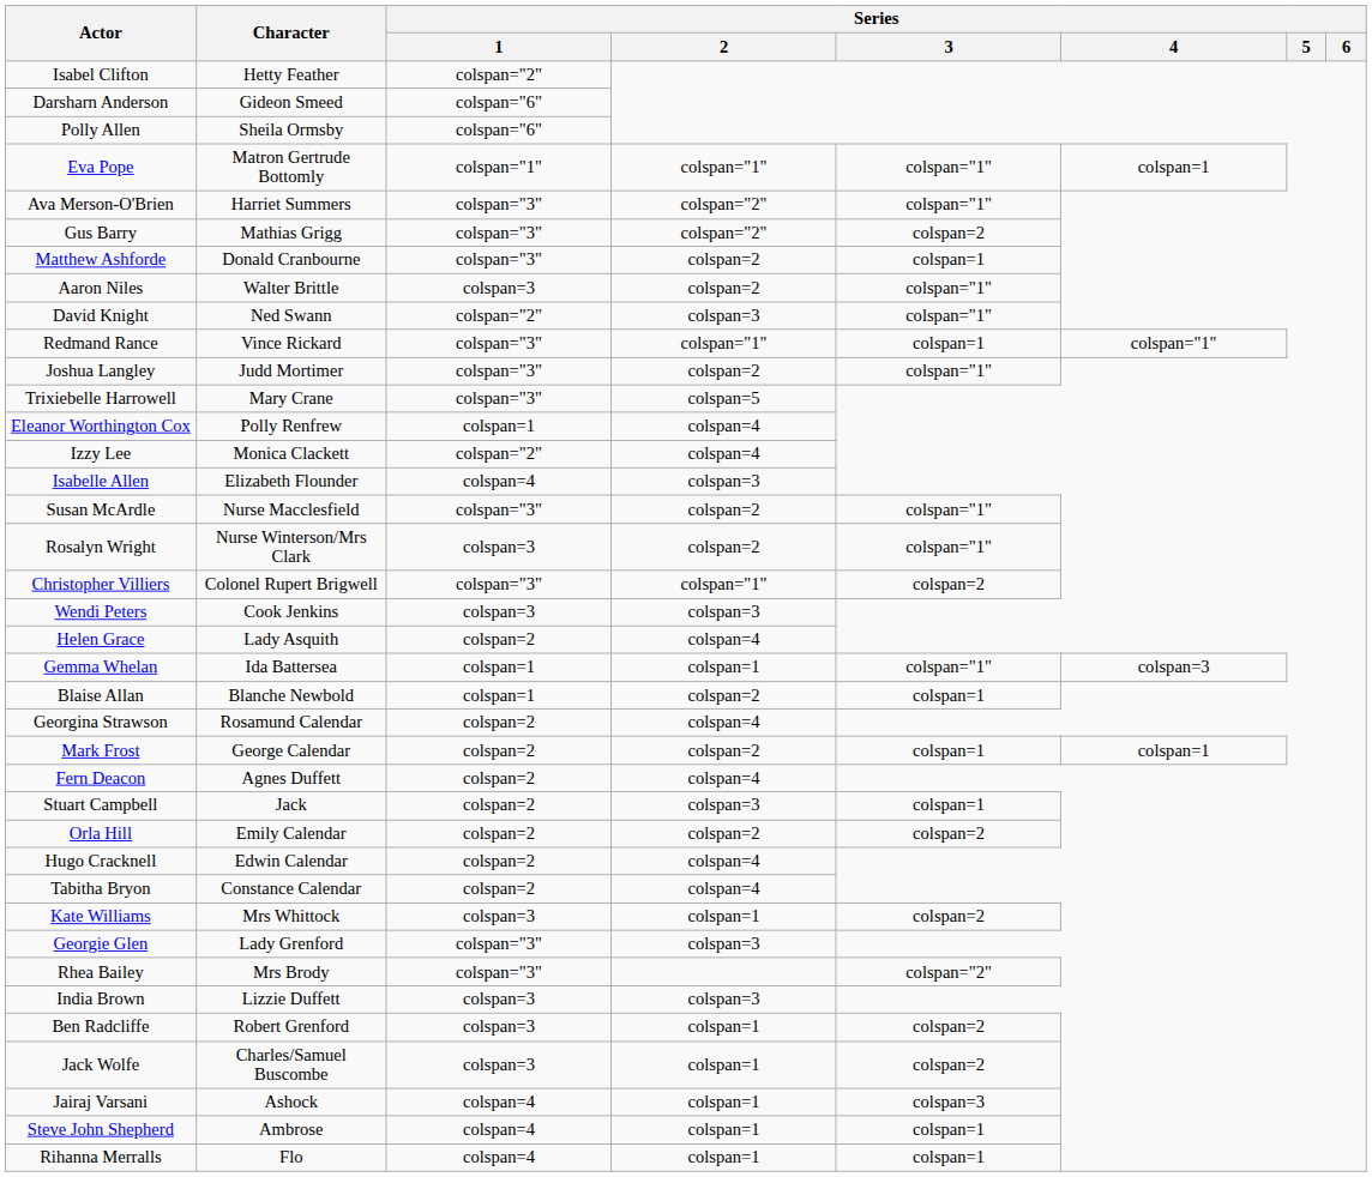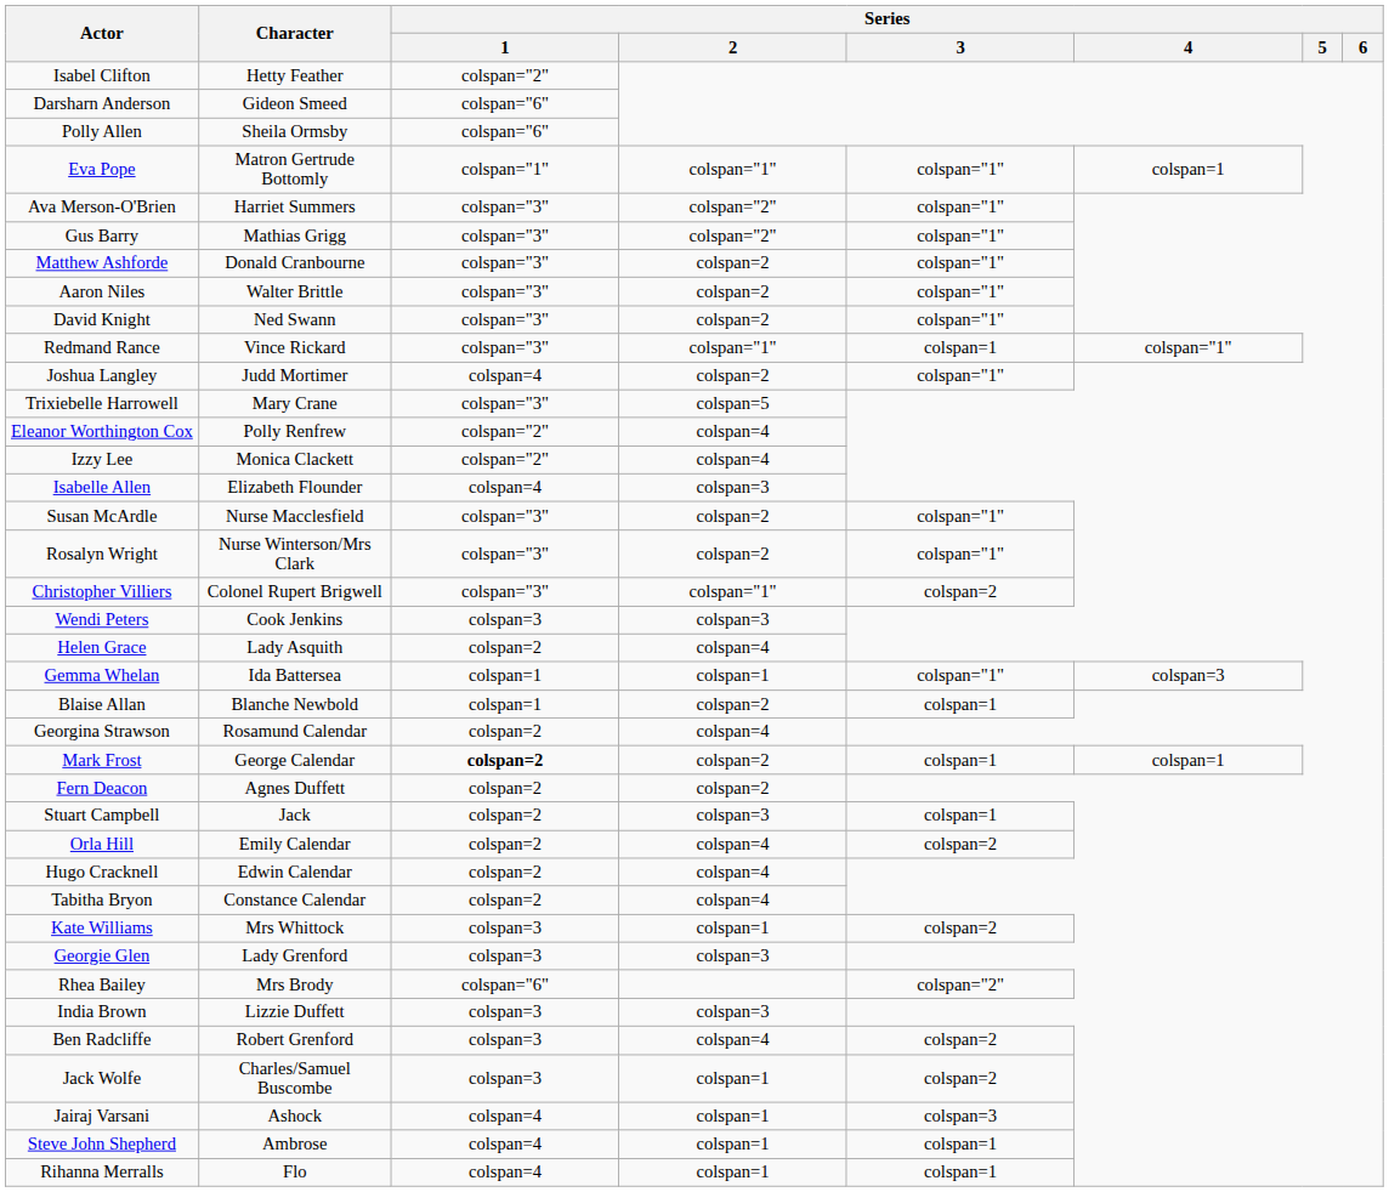Gus Barry | Series / 3: colspan=2 -> colspan="1"
Matthew Ashforde | Series / 3: colspan=1 -> colspan="1"
Aaron Niles | Series / 1: colspan=3 -> colspan="3"
David Knight | Series / 1: colspan="2" -> colspan="3"
David Knight | Series / 2: colspan=3 -> colspan=2
Joshua Langley | Series / 1: colspan="3" -> colspan=4
Eleanor Worthington Cox | Series / 1: colspan=1 -> colspan="2"
Rosalyn Wright | Series / 1: colspan=3 -> colspan="3"
Mark Frost | Series / 1: normal -> bold
Fern Deacon | Series / 2: colspan=4 -> colspan=2
Orla Hill | Series / 2: colspan=2 -> colspan=4
Georgie Glen | Series / 1: colspan="3" -> colspan=3
Rhea Bailey | Series / 1: colspan="3" -> colspan="6"
Ben Radcliffe | Series / 2: colspan=1 -> colspan=4
